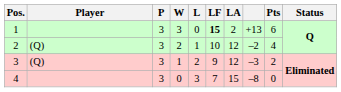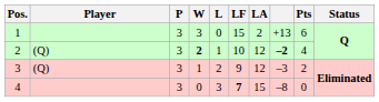row 2 | LF: bold -> normal
row 3 | W: normal -> bold
row 3 | column 8: normal -> bold
row 5 | LF: normal -> bold
